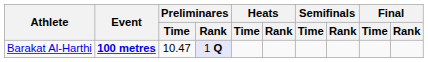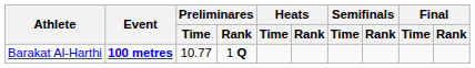Barakat Al-Harthi | Preliminares / Time: 10.47 -> 10.77
Barakat Al-Harthi | Preliminares / Rank: lavender background -> no background
